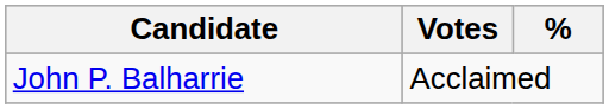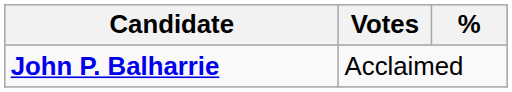John P. Balharrie | Candidate: normal -> bold
